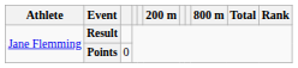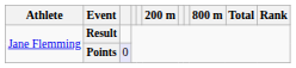Points | column 3: no background -> lavender background
